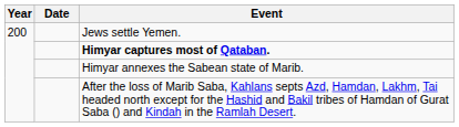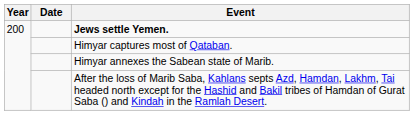Jews settle Yemen. | Event: normal -> bold
Himyar captures most of Qataban. | Event: bold -> normal
